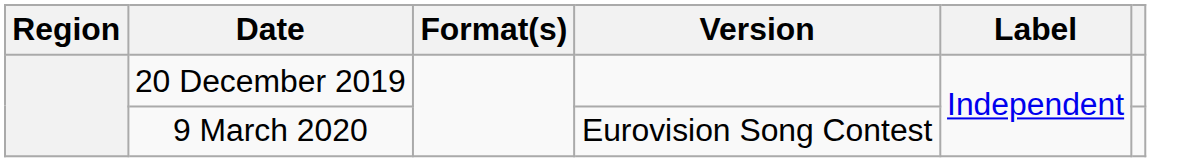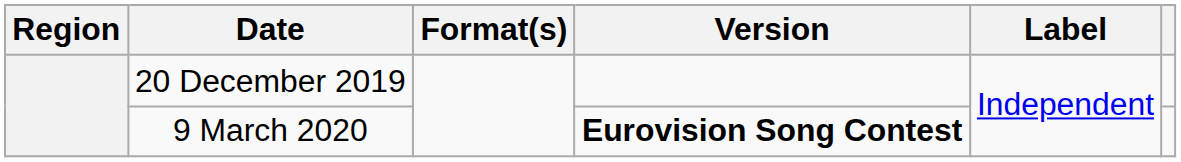9 March 2020 | Version: normal -> bold
